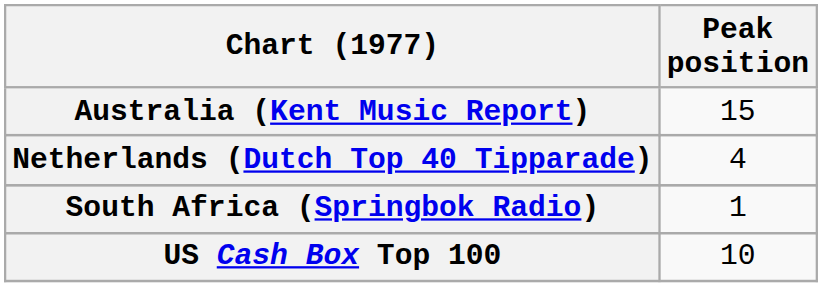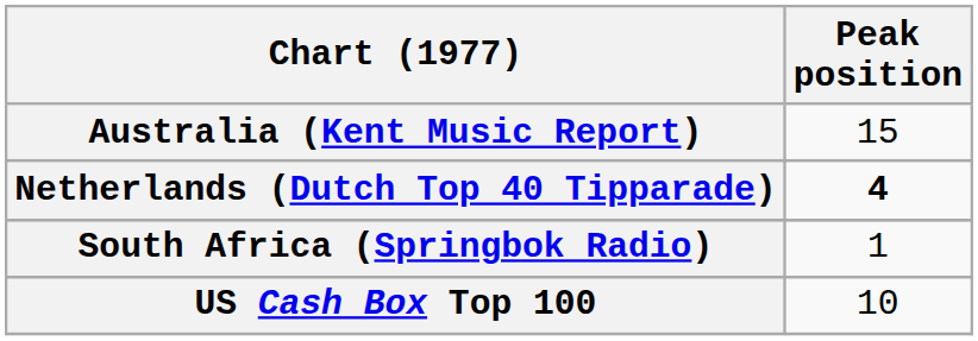Netherlands (Dutch Top 40 Tipparade) | Peak position: normal -> bold
